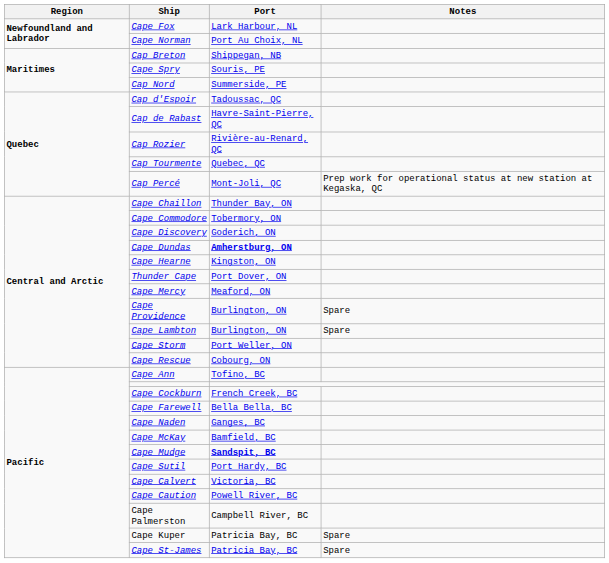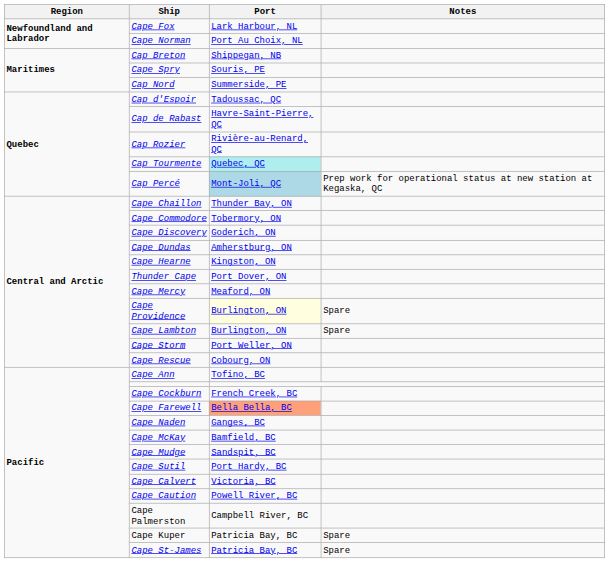Cap Tourmente | Port: no background -> paleturquoise background
Cap Percé | Port: no background -> lightblue background
Cape Dundas | Port: bold -> normal
Cape Providence | Port: no background -> lightyellow background
Cape Farewell | Port: no background -> lightsalmon background
Cape Mudge | Port: bold -> normal
